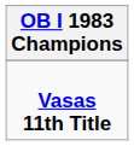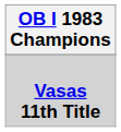row 2 | column 1: no background -> lightgrey background
